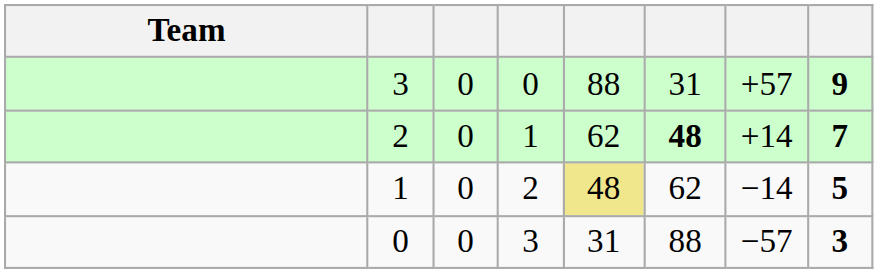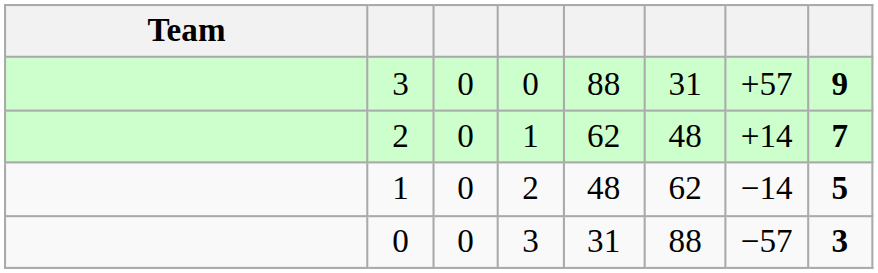row 3 | column 6: bold -> normal
row 4 | column 5: khaki background -> no background
